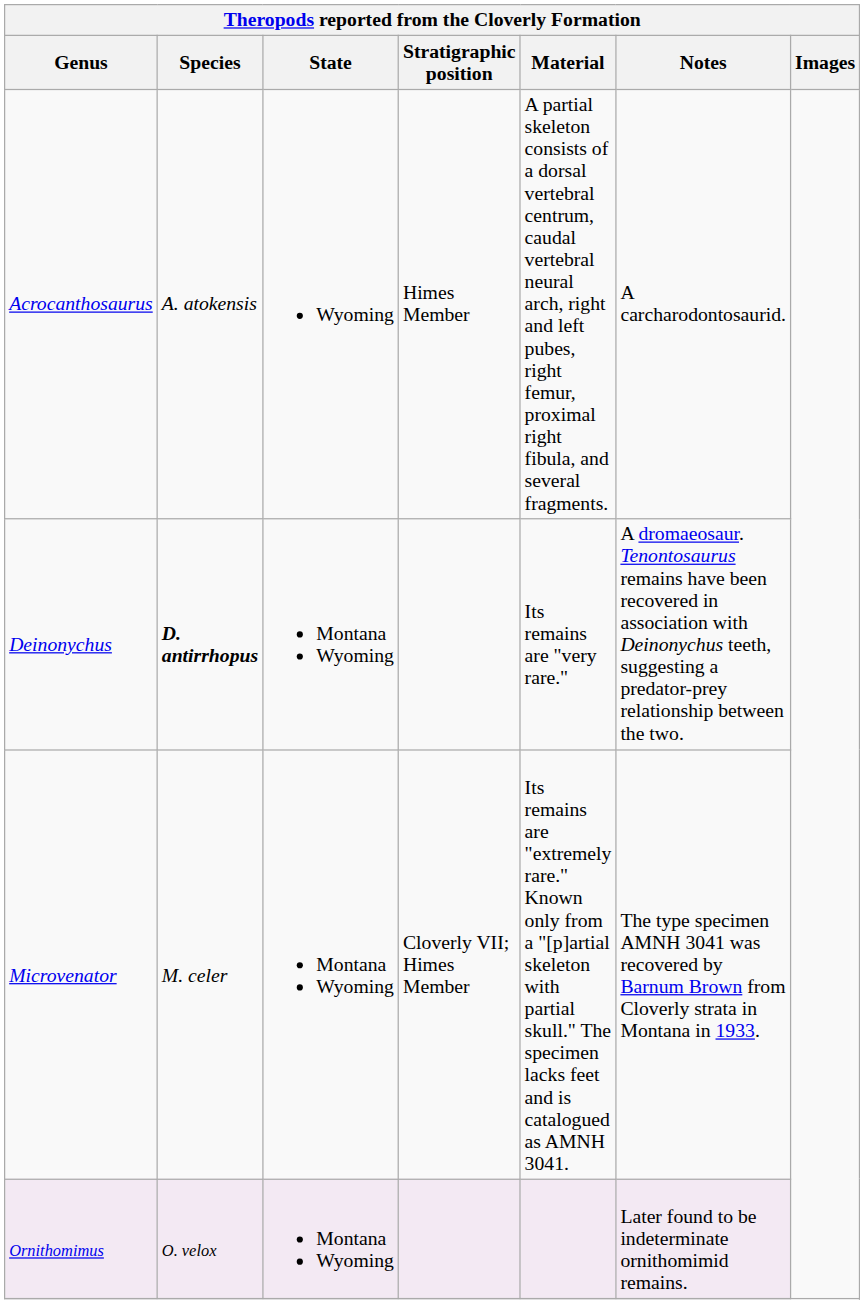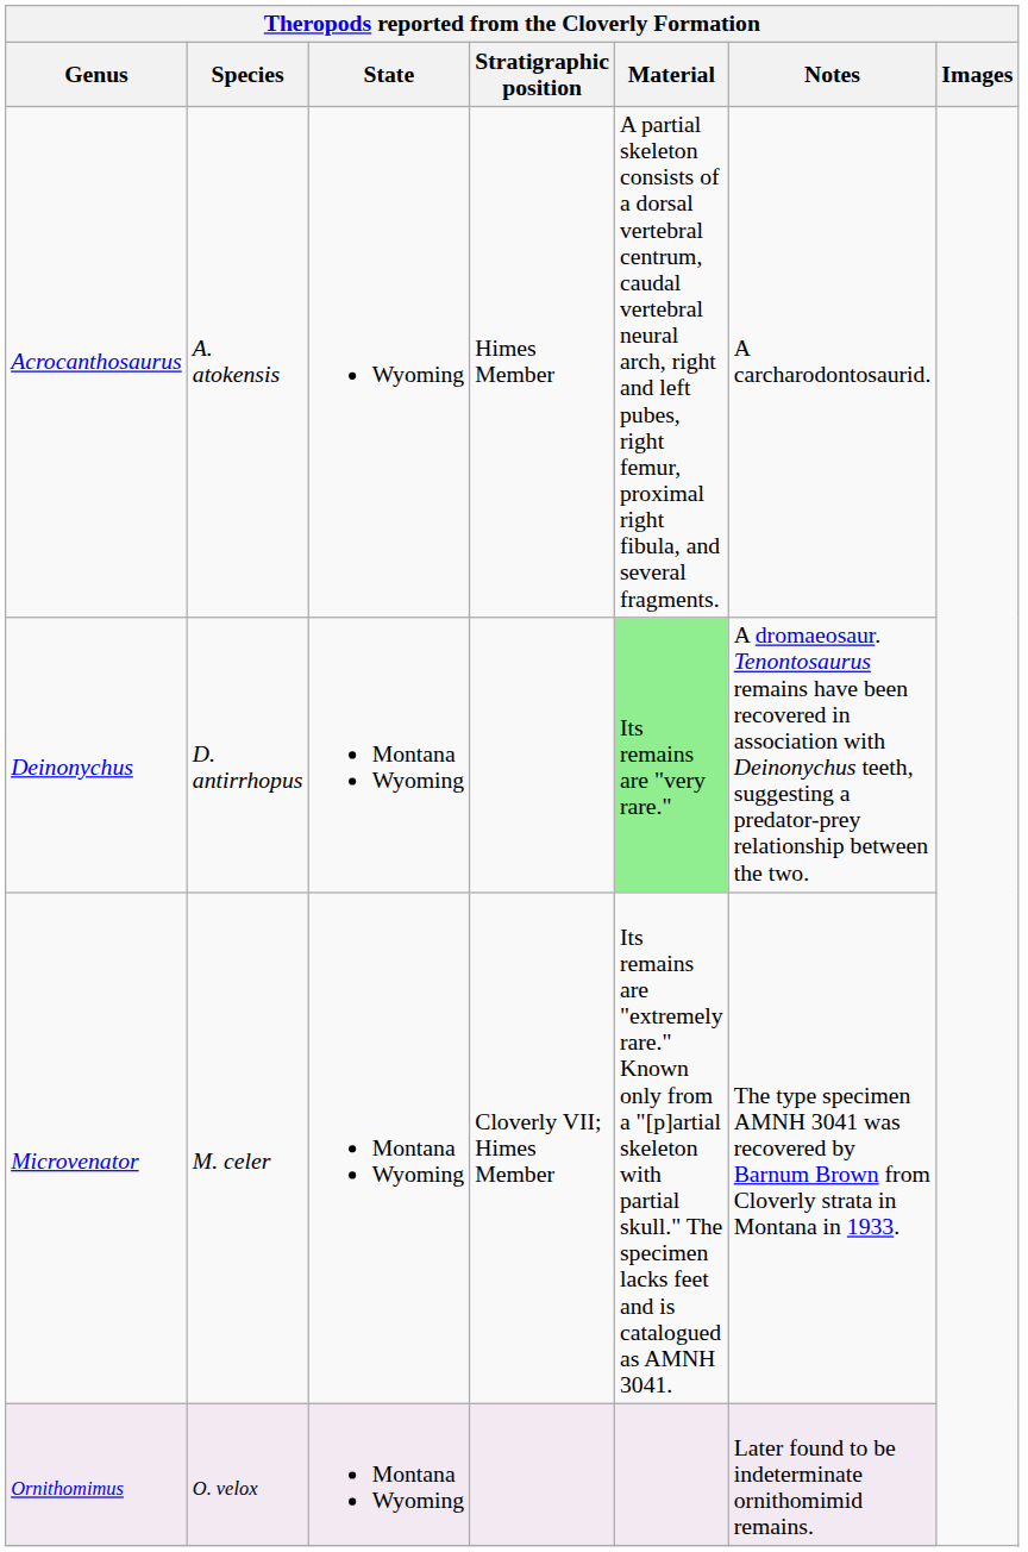Deinonychus | Species: bold -> normal
Deinonychus | Material: no background -> lightgreen background
